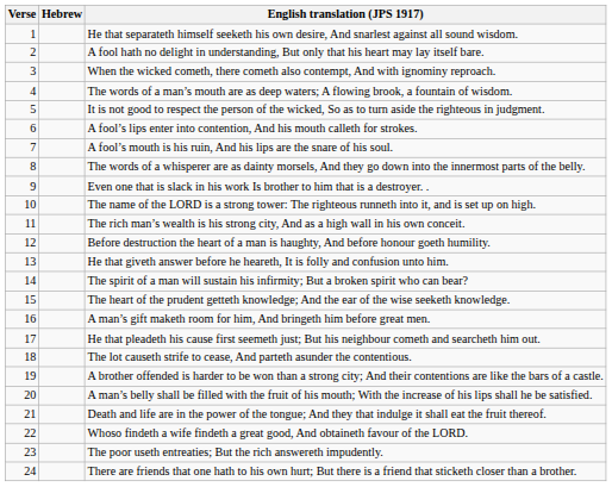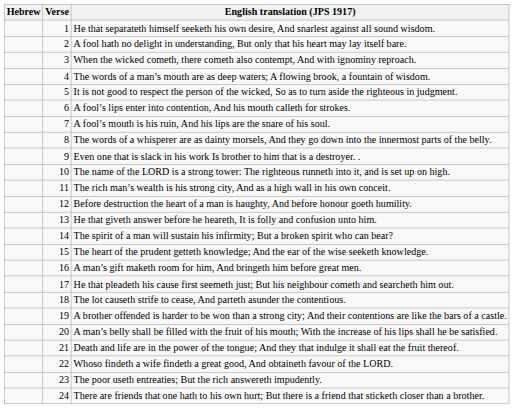columns swapped: Verse <-> Hebrew
